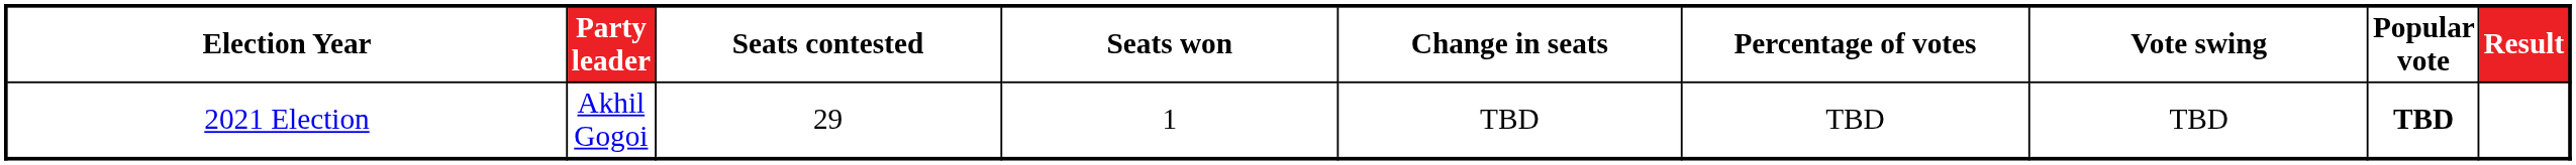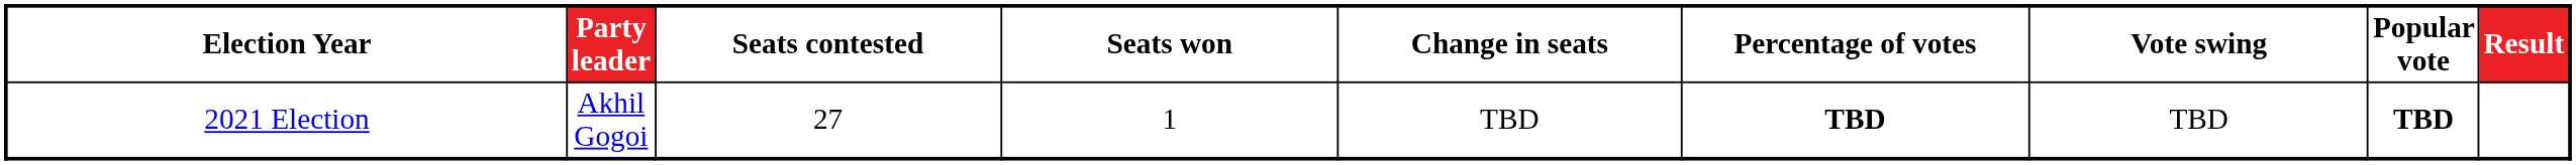2021 Election | Seats contested: 29 -> 27
2021 Election | Percentage of votes: normal -> bold
